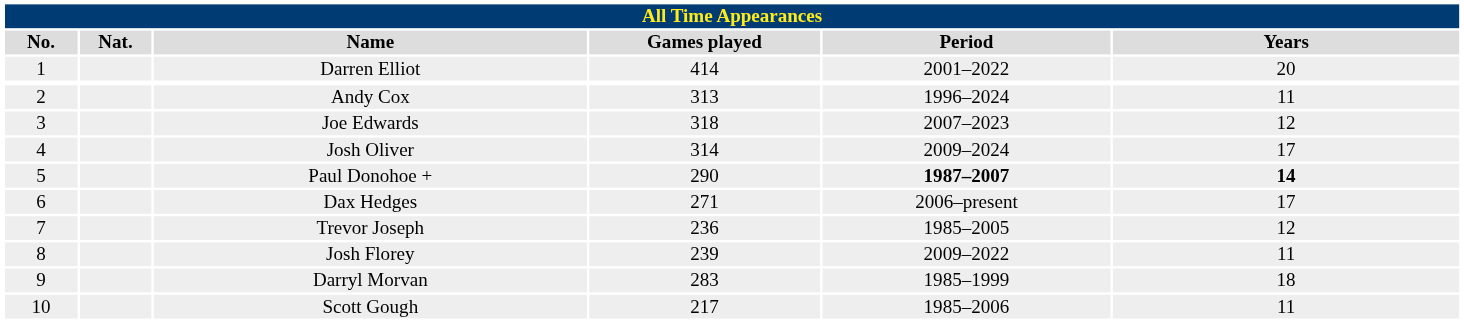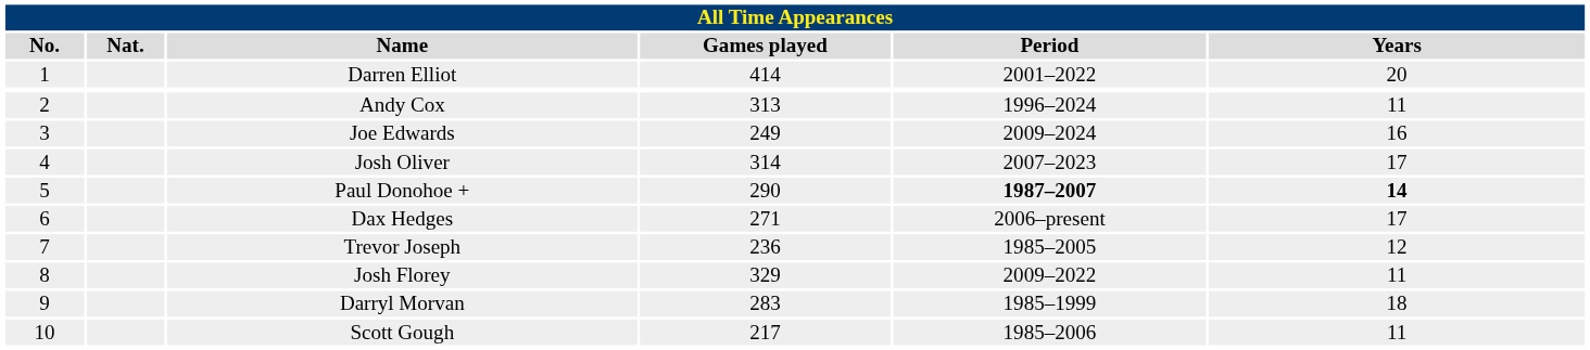Joe Edwards | Games played: 318 -> 249
Joe Edwards | Period: 2007–2023 -> 2009–2024
Joe Edwards | Years: 12 -> 16
Josh Oliver | Period: 2009–2024 -> 2007–2023
Josh Florey | Games played: 239 -> 329
